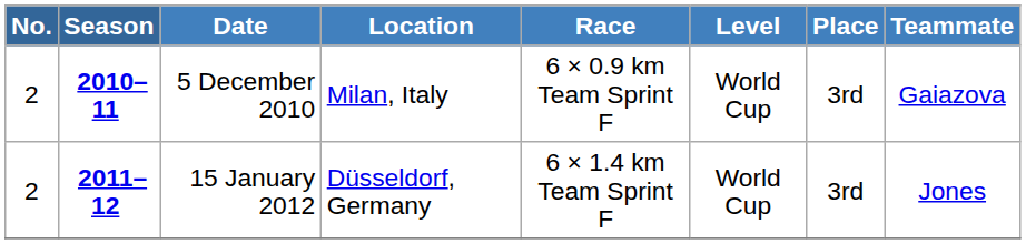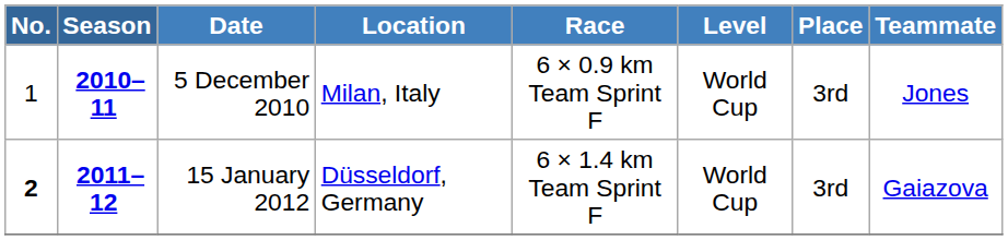5 December 2010 | No.: 2 -> 1
5 December 2010 | Teammate: Gaiazova -> Jones
15 January 2012 | No.: normal -> bold
15 January 2012 | Teammate: Jones -> Gaiazova
